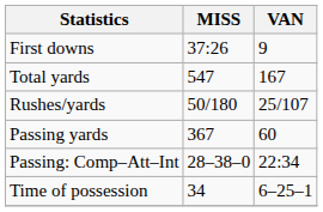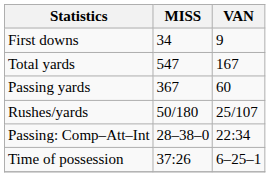First downs | MISS: 37:26 -> 34
rows swapped: Rushes/yards <-> Passing yards
Time of possession | MISS: 34 -> 37:26
